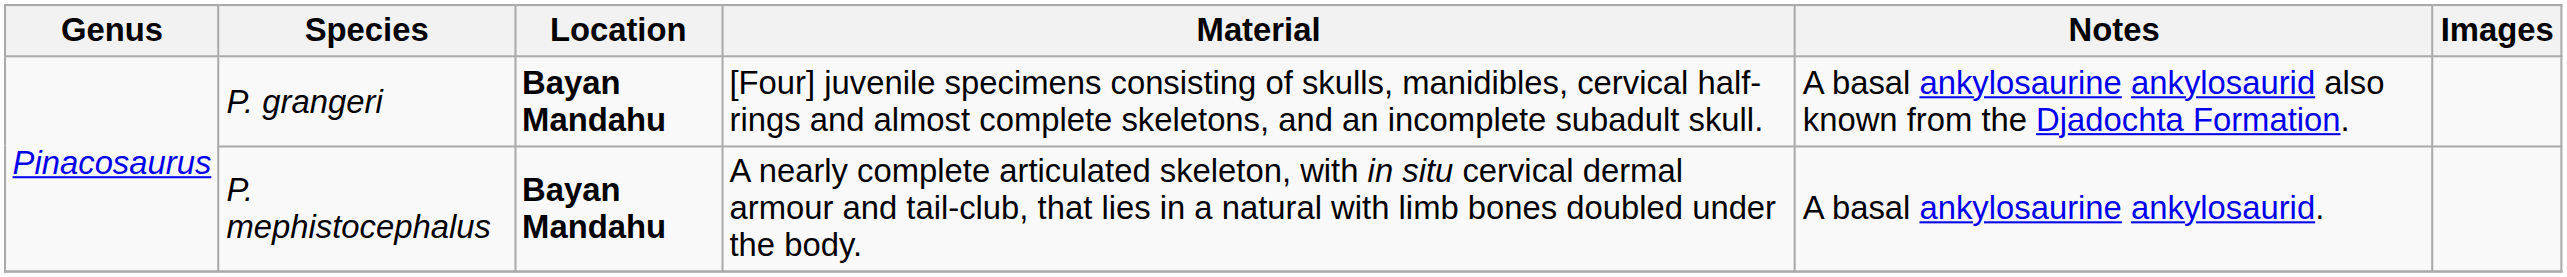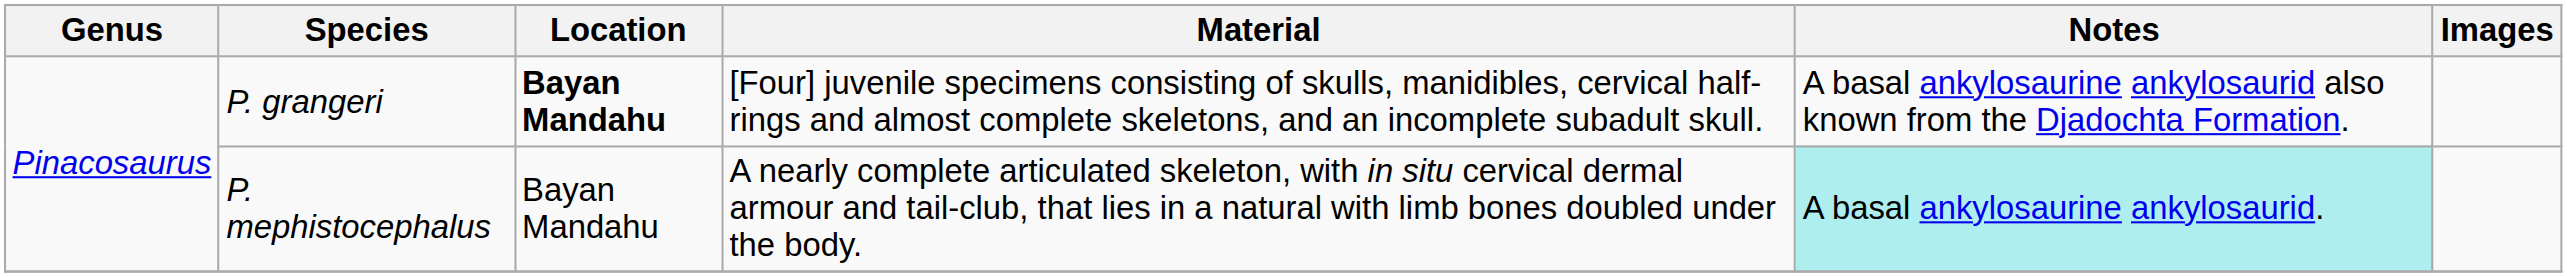P. mephistocephalus | Location: bold -> normal
P. mephistocephalus | Notes: no background -> paleturquoise background
